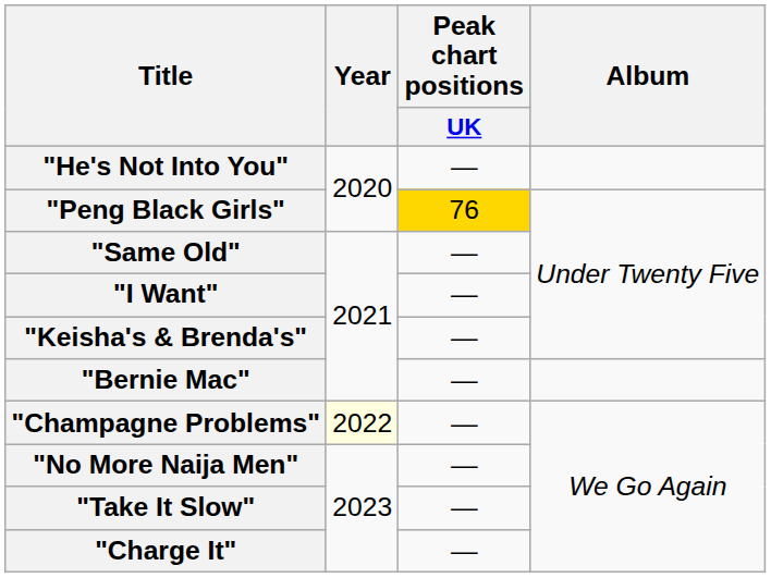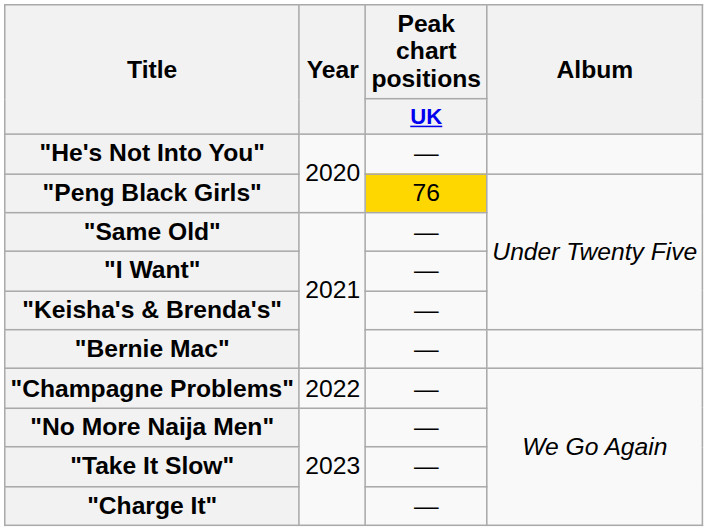"Champagne Problems" | Year: lightyellow background -> no background
